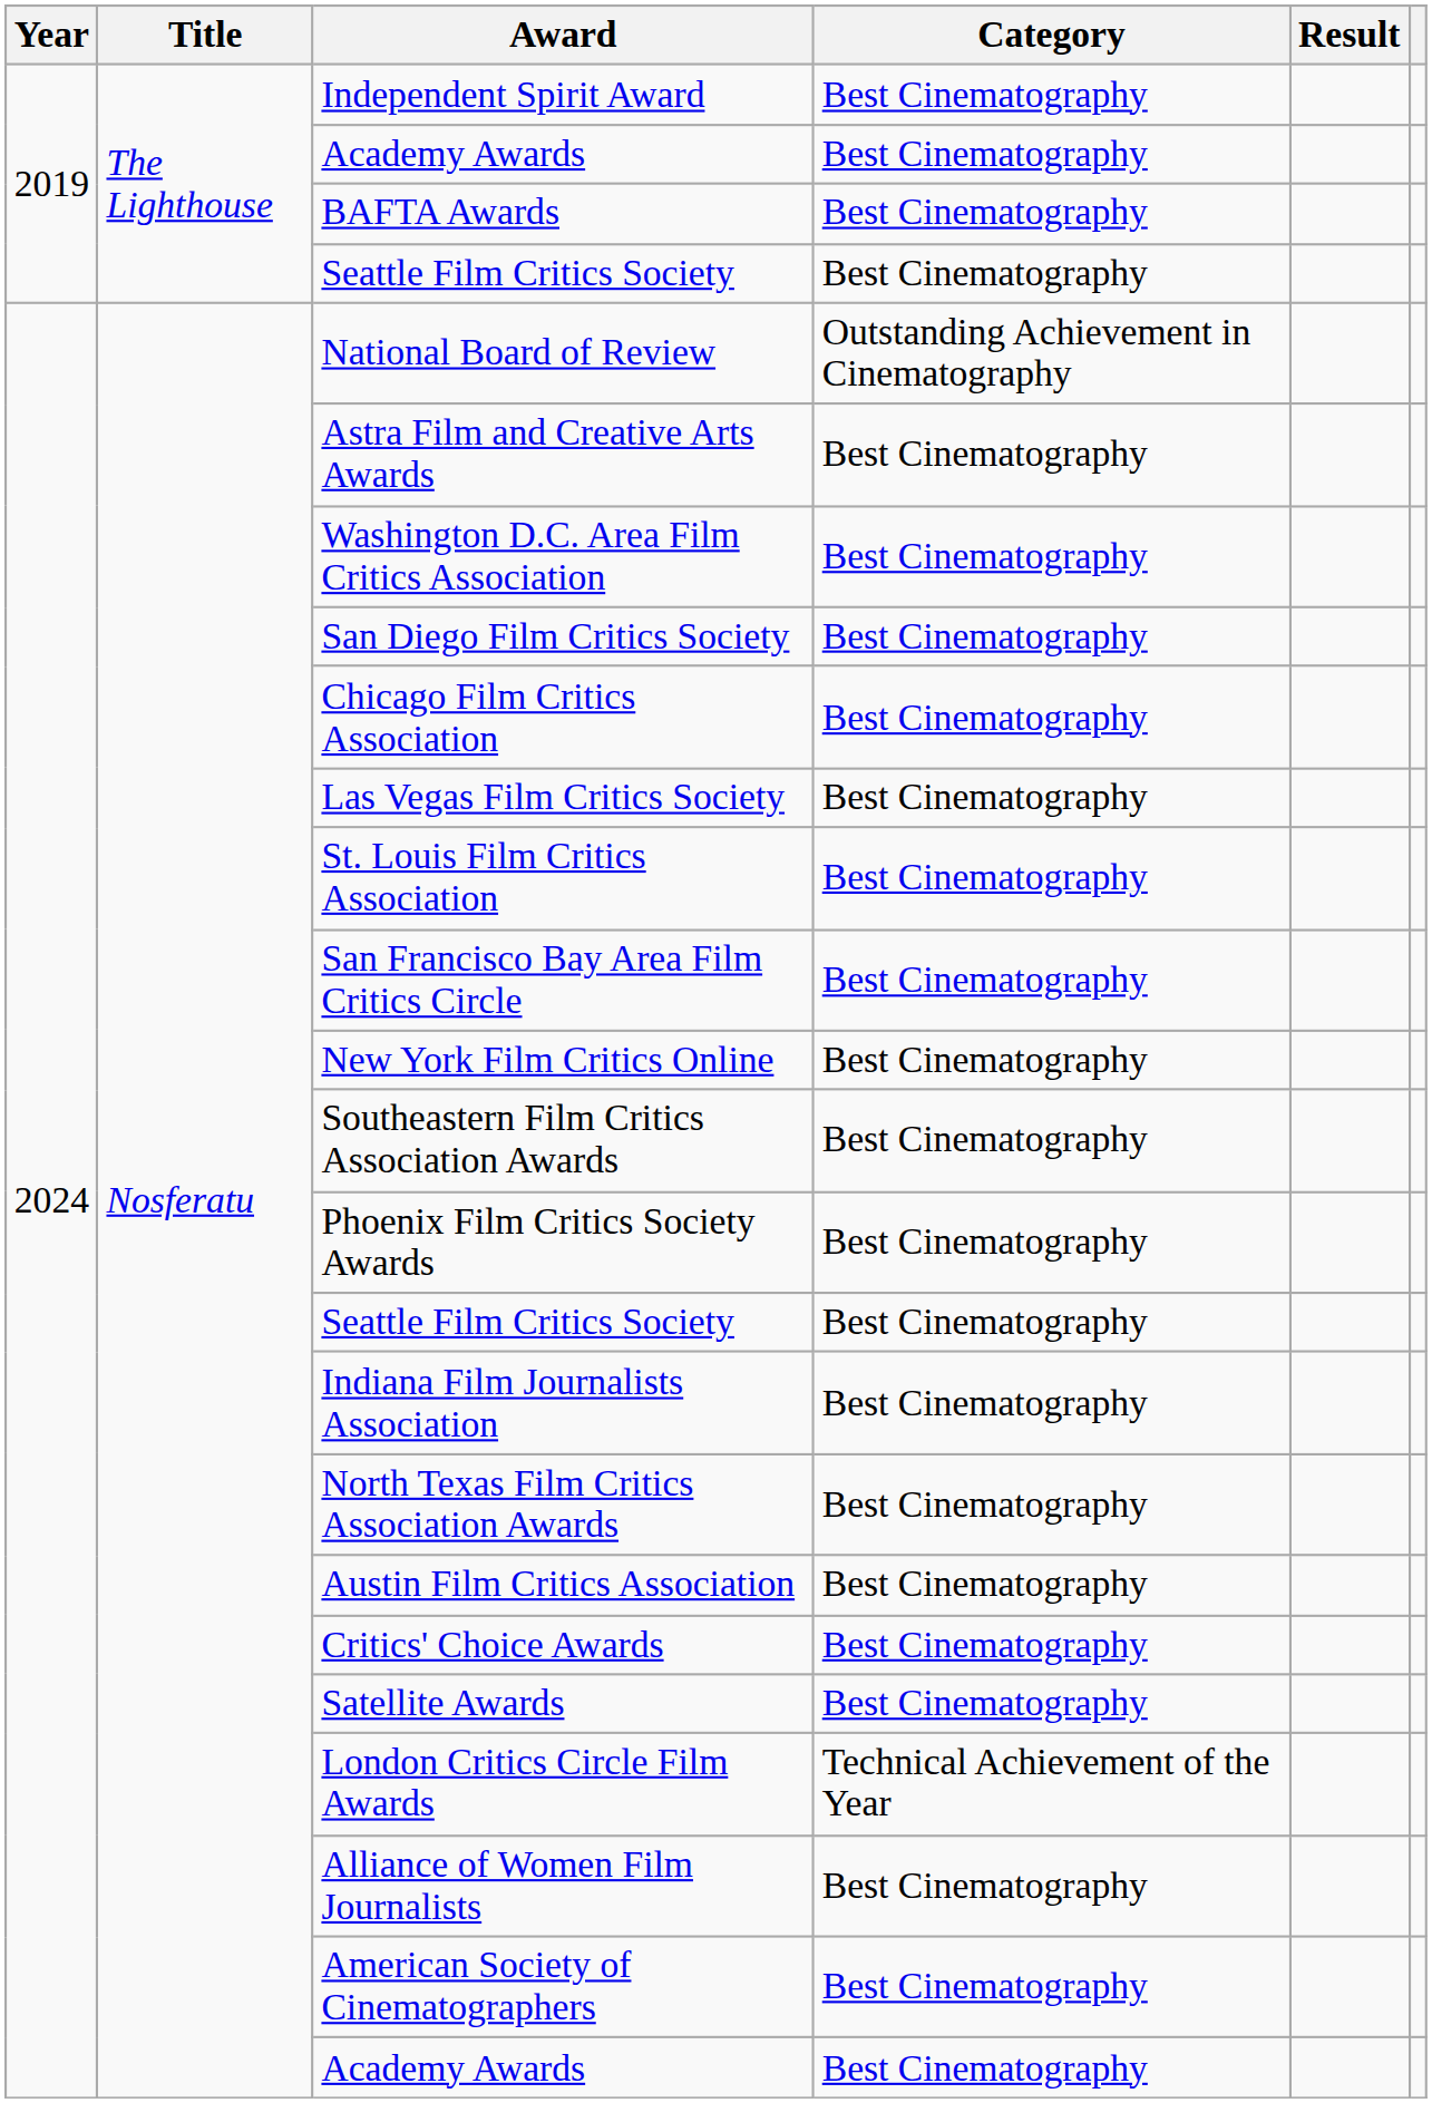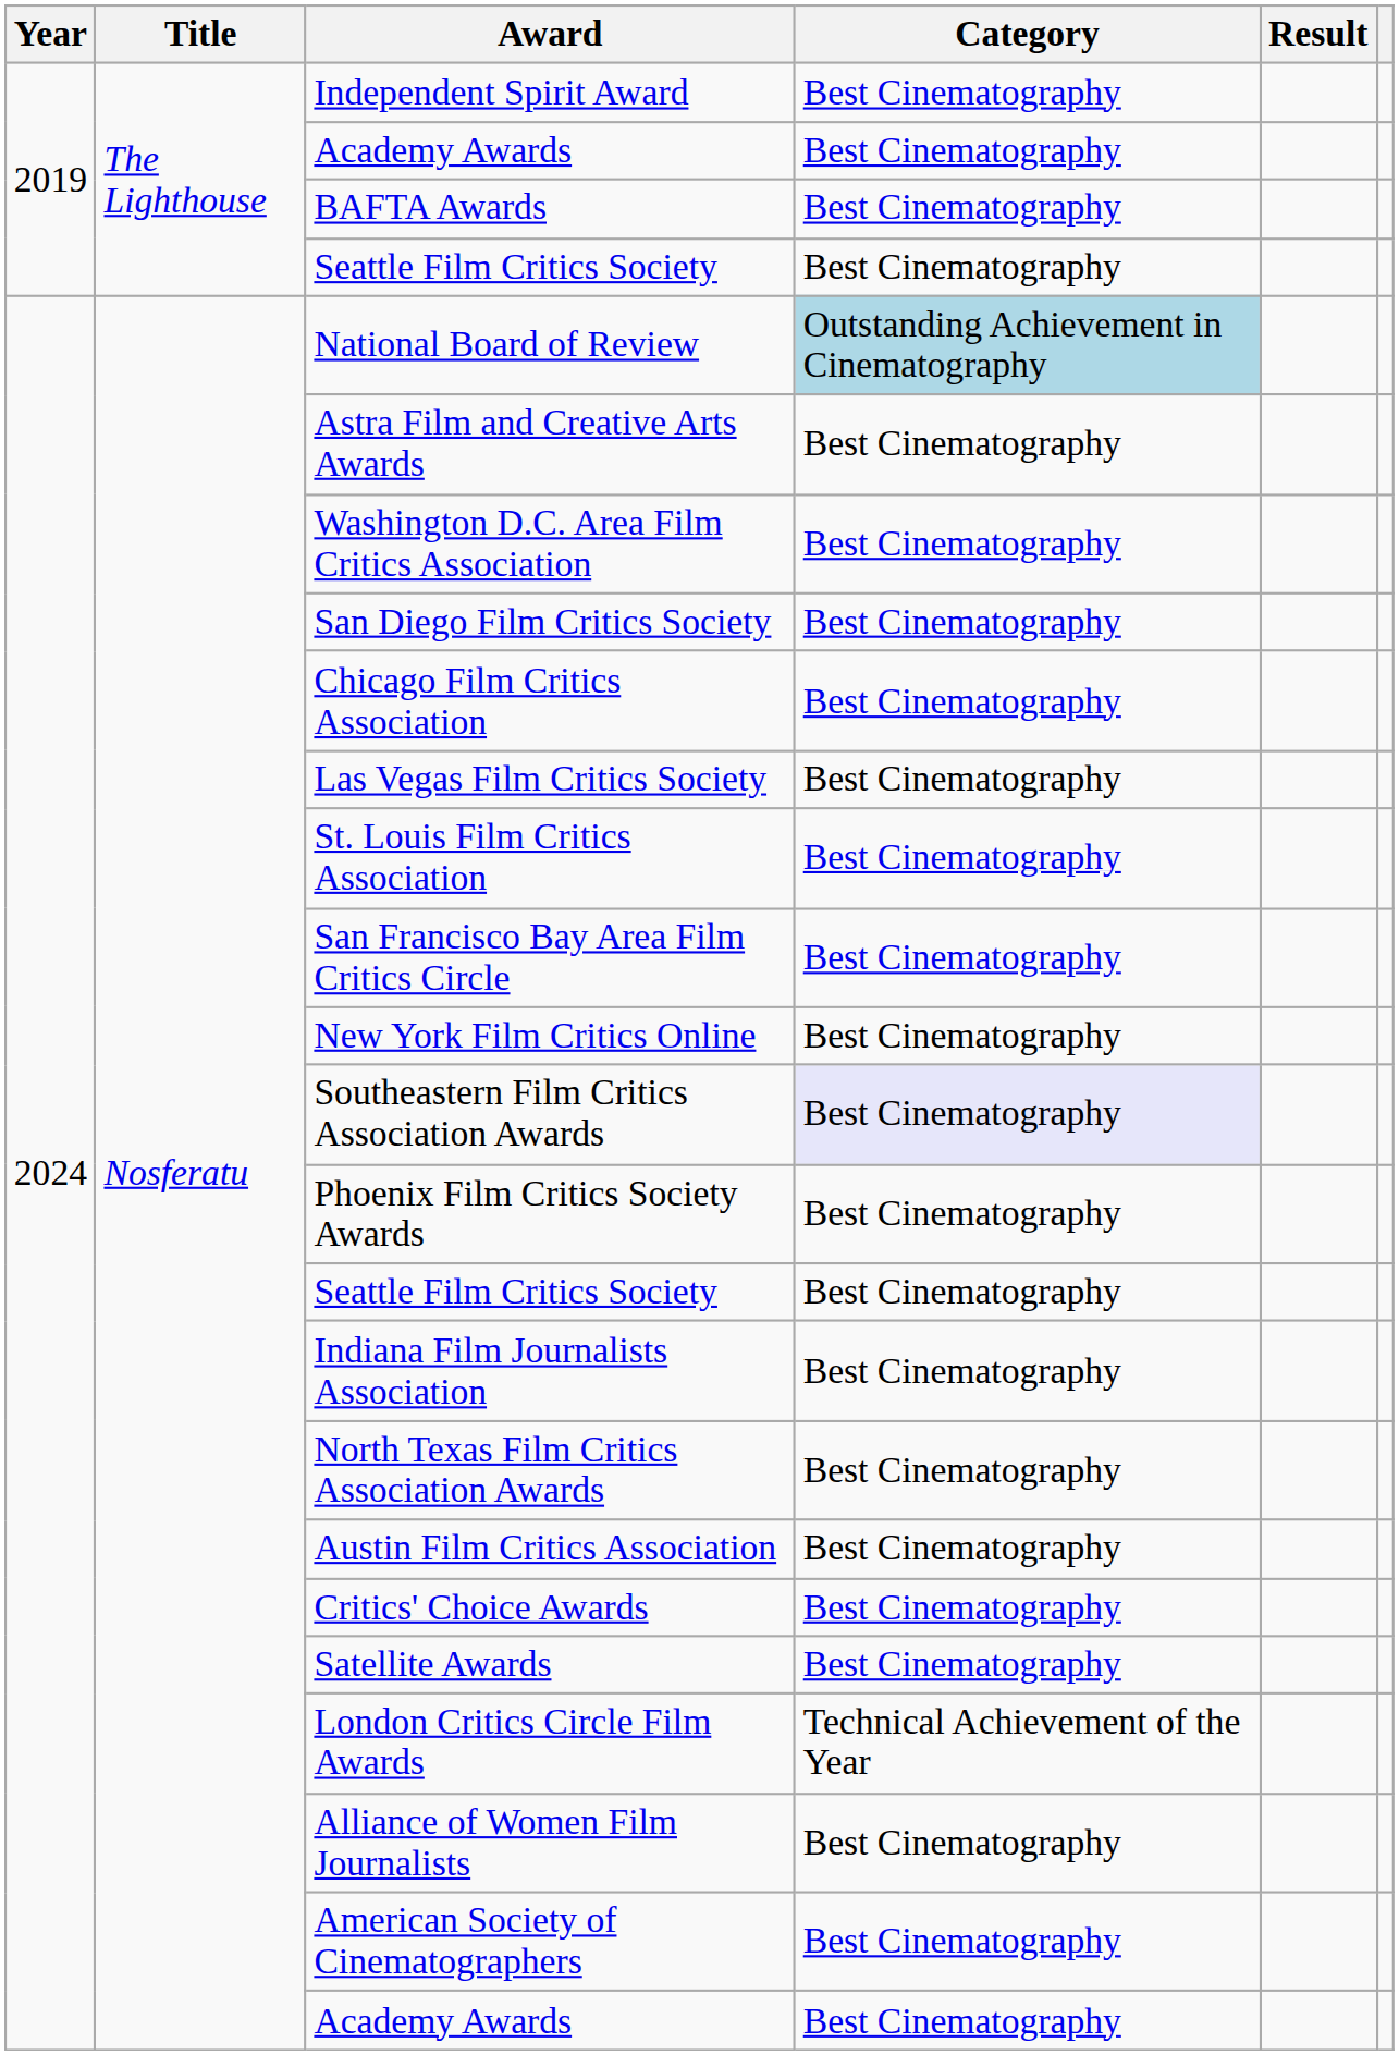National Board of Review | Category: no background -> lightblue background
Southeastern Film Critics Association Awards | Category: no background -> lavender background
